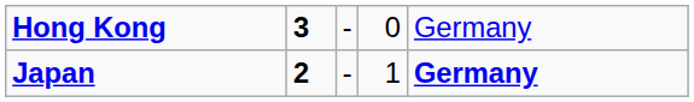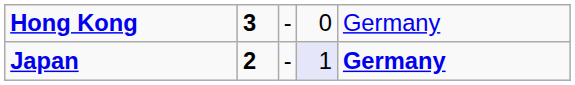Japan | column 4: no background -> lavender background
